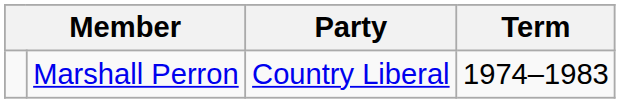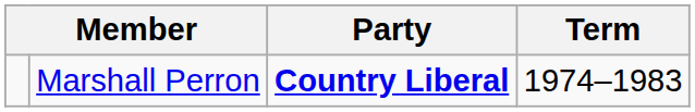Marshall Perron | Party: normal -> bold
